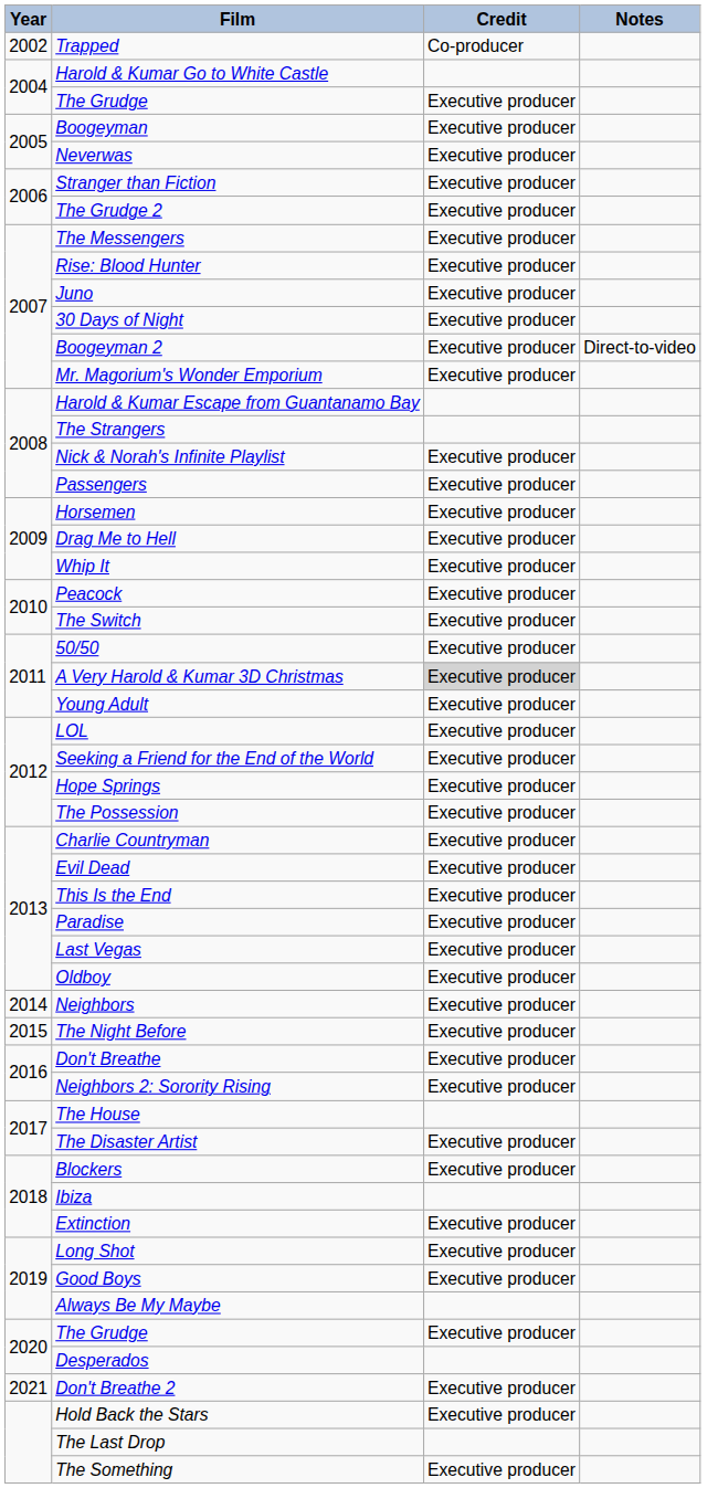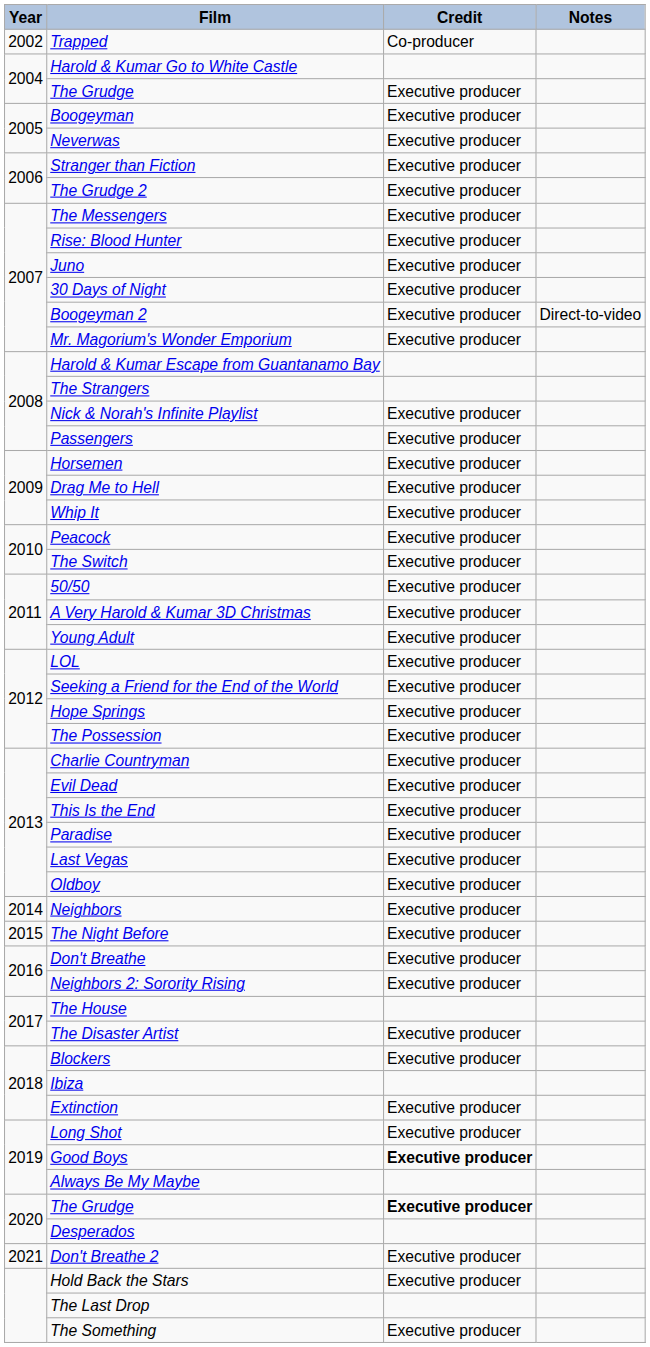A Very Harold & Kumar 3D Christmas | Credit: lightgrey background -> no background
Good Boys | Credit: normal -> bold
2020 / The Grudge | Credit: normal -> bold
